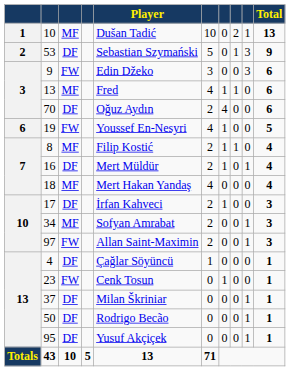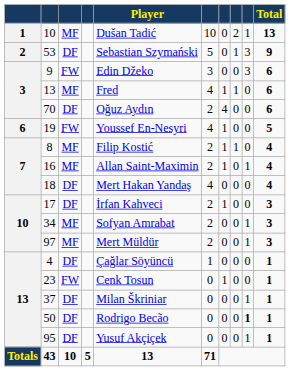16 | column 3: DF -> MF
16 | Player: Mert Müldür -> Allan Saint-Maximin
18 | column 3: MF -> DF
97 | column 3: FW -> MF
97 | Player: Allan Saint-Maximin -> Mert Müldür
50 | column 9: normal -> bold
